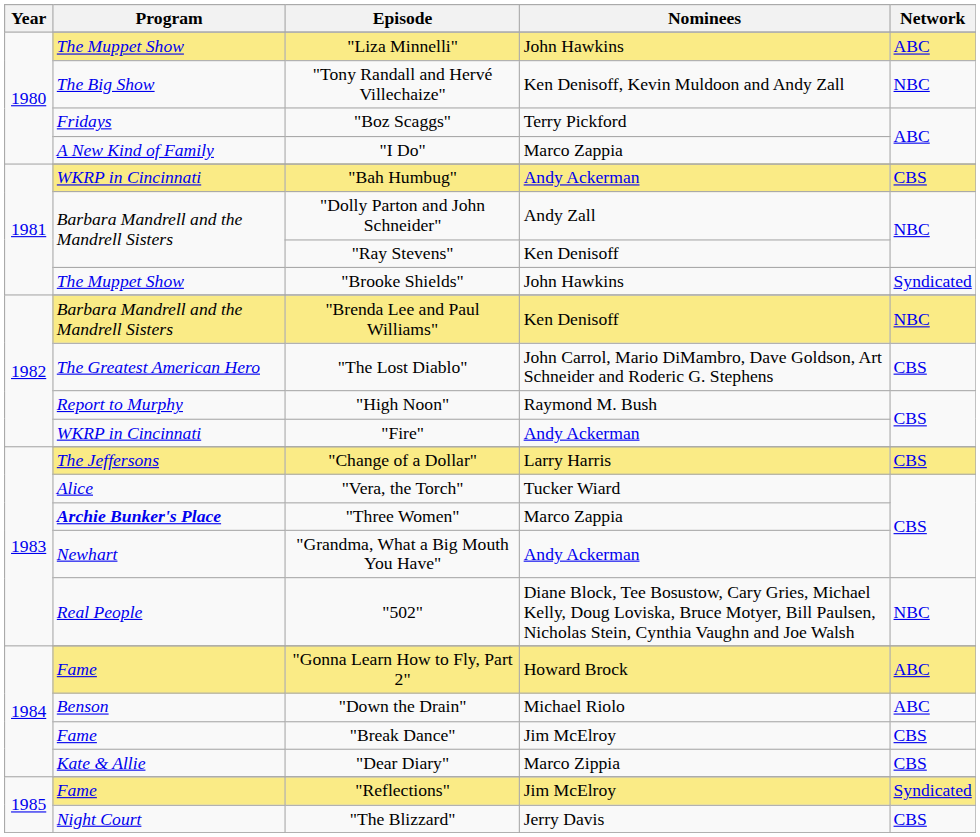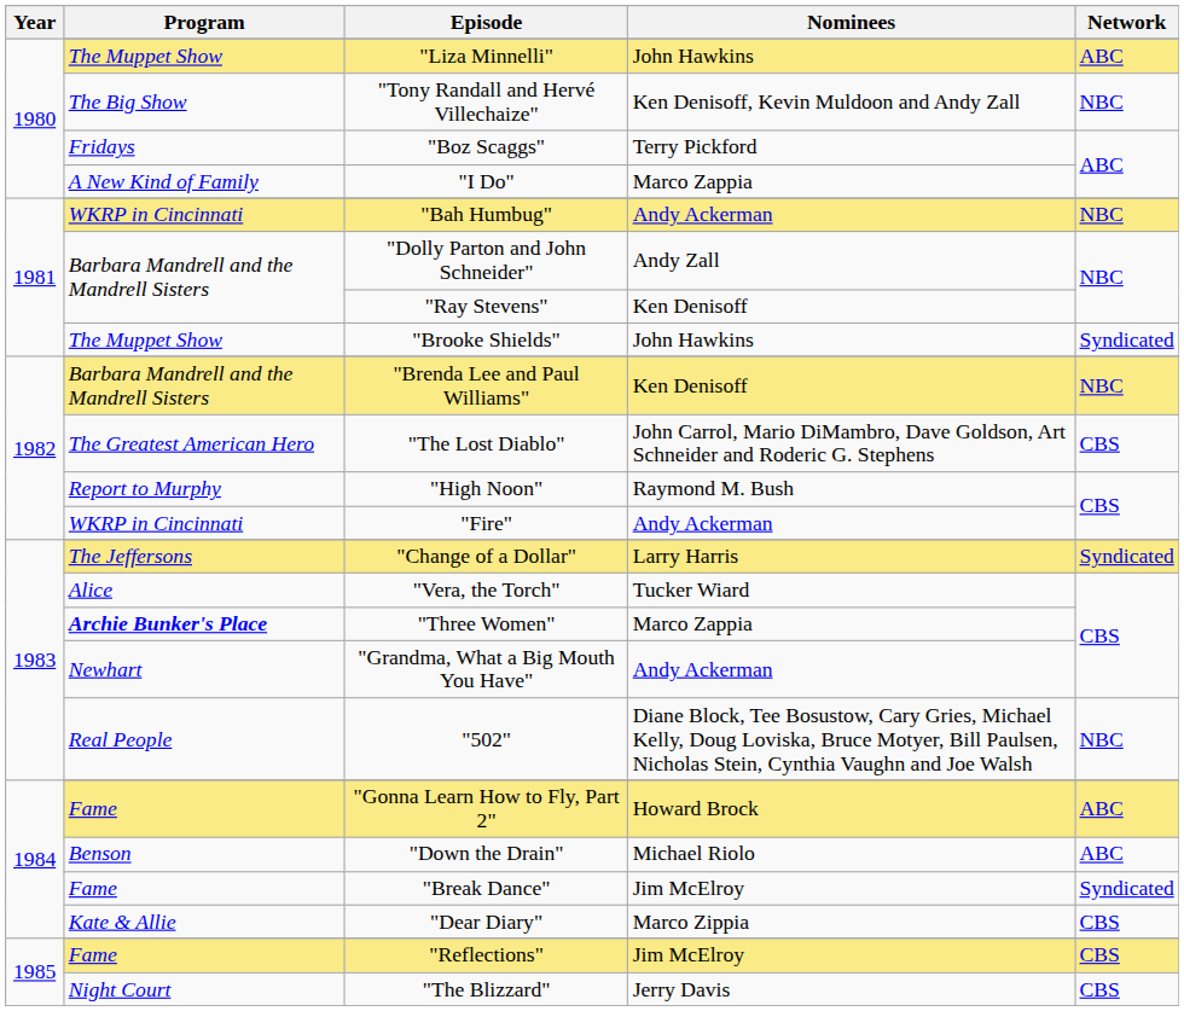"Bah Humbug" | Network: CBS -> NBC
"Change of a Dollar" | Network: CBS -> Syndicated
"Break Dance" | Network: CBS -> Syndicated
"Reflections" | Network: Syndicated -> CBS
